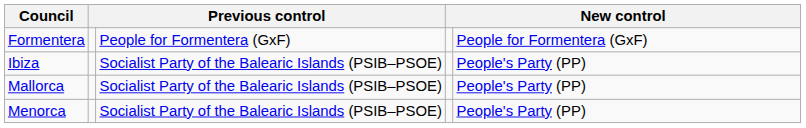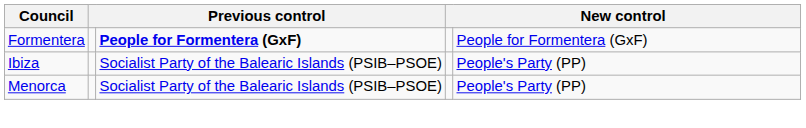Formentera | column 3: normal -> bold
- row: Mallorca | Socialist Party of the Balearic Islands (PSIB–PSOE) | People's Party (PP)
